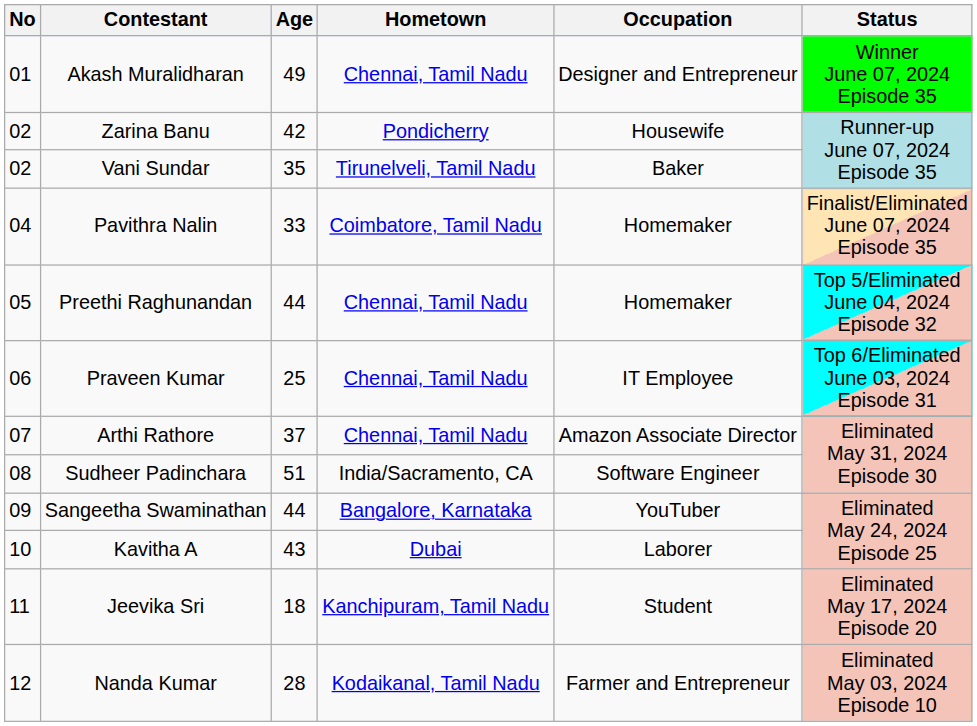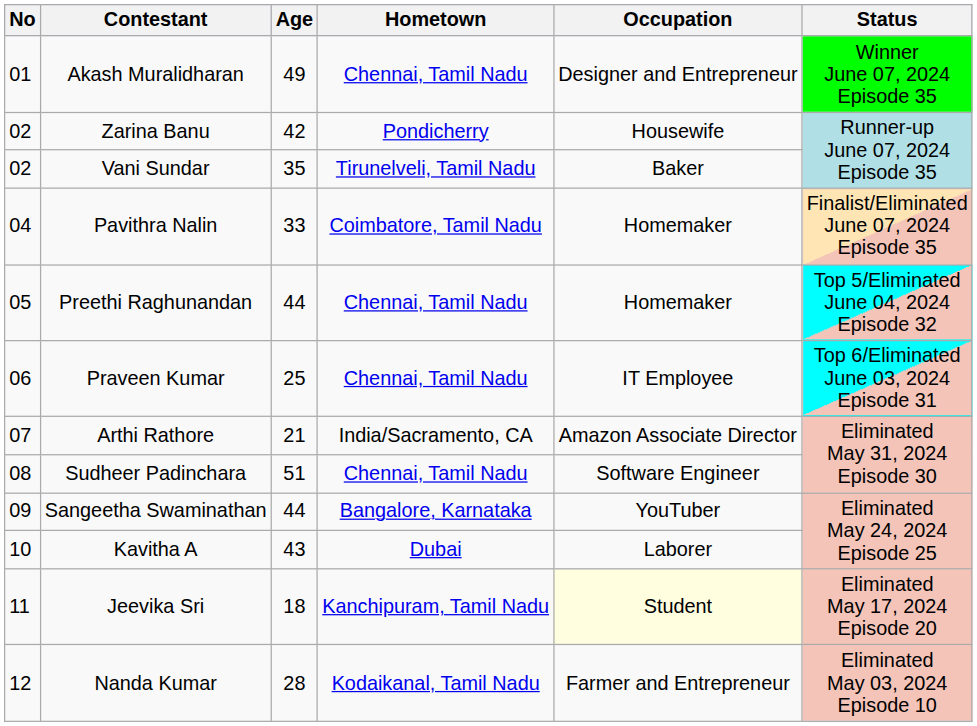Arthi Rathore | Age: 37 -> 21
Arthi Rathore | Hometown: Chennai, Tamil Nadu -> India/Sacramento, CA
Sudheer Padinchara | Hometown: India/Sacramento, CA -> Chennai, Tamil Nadu
Jeevika Sri | Occupation: no background -> lightyellow background
